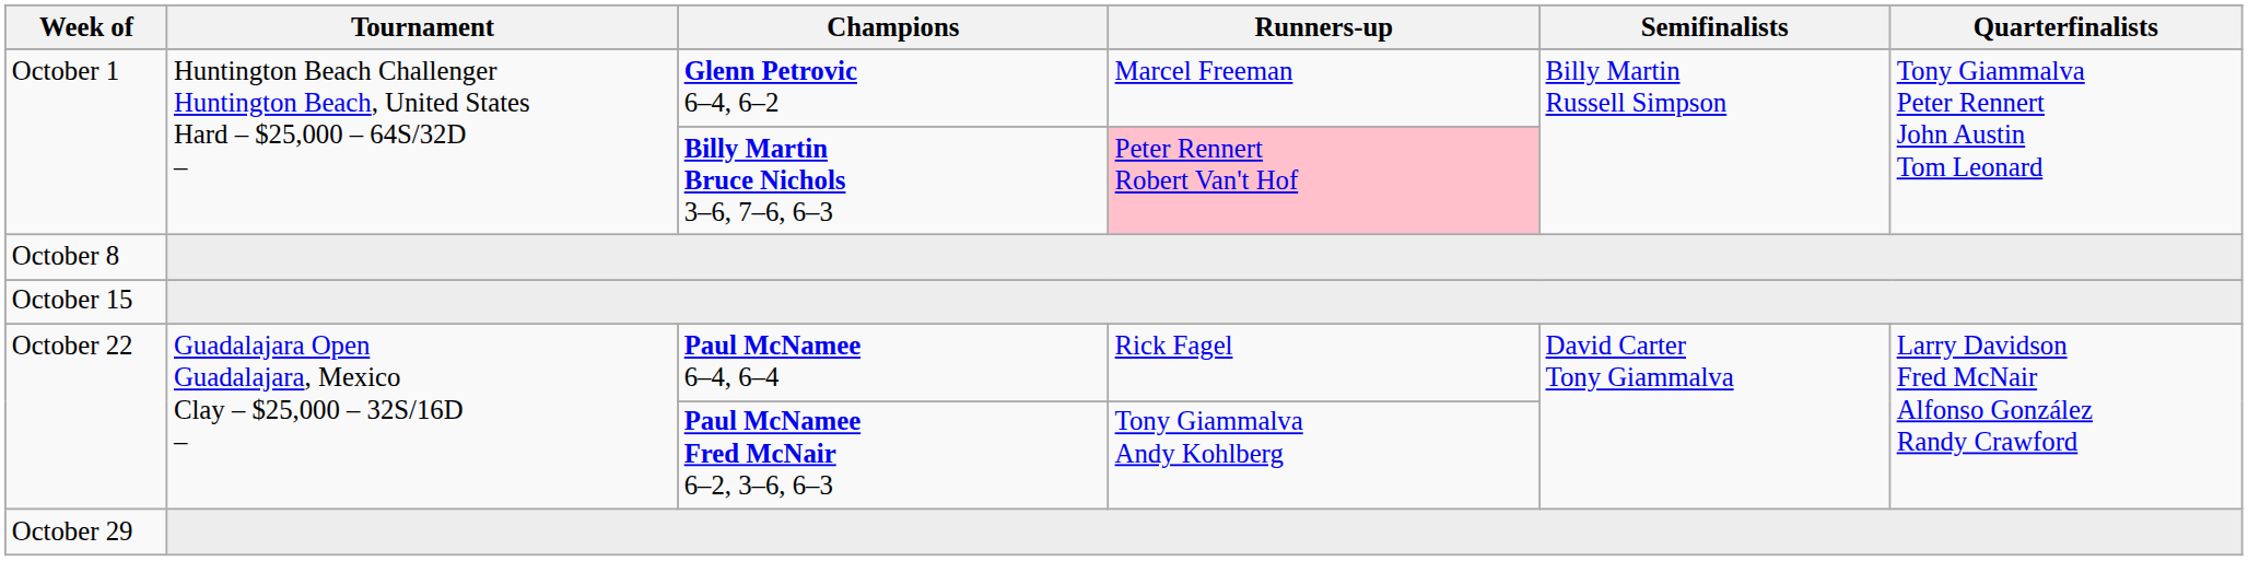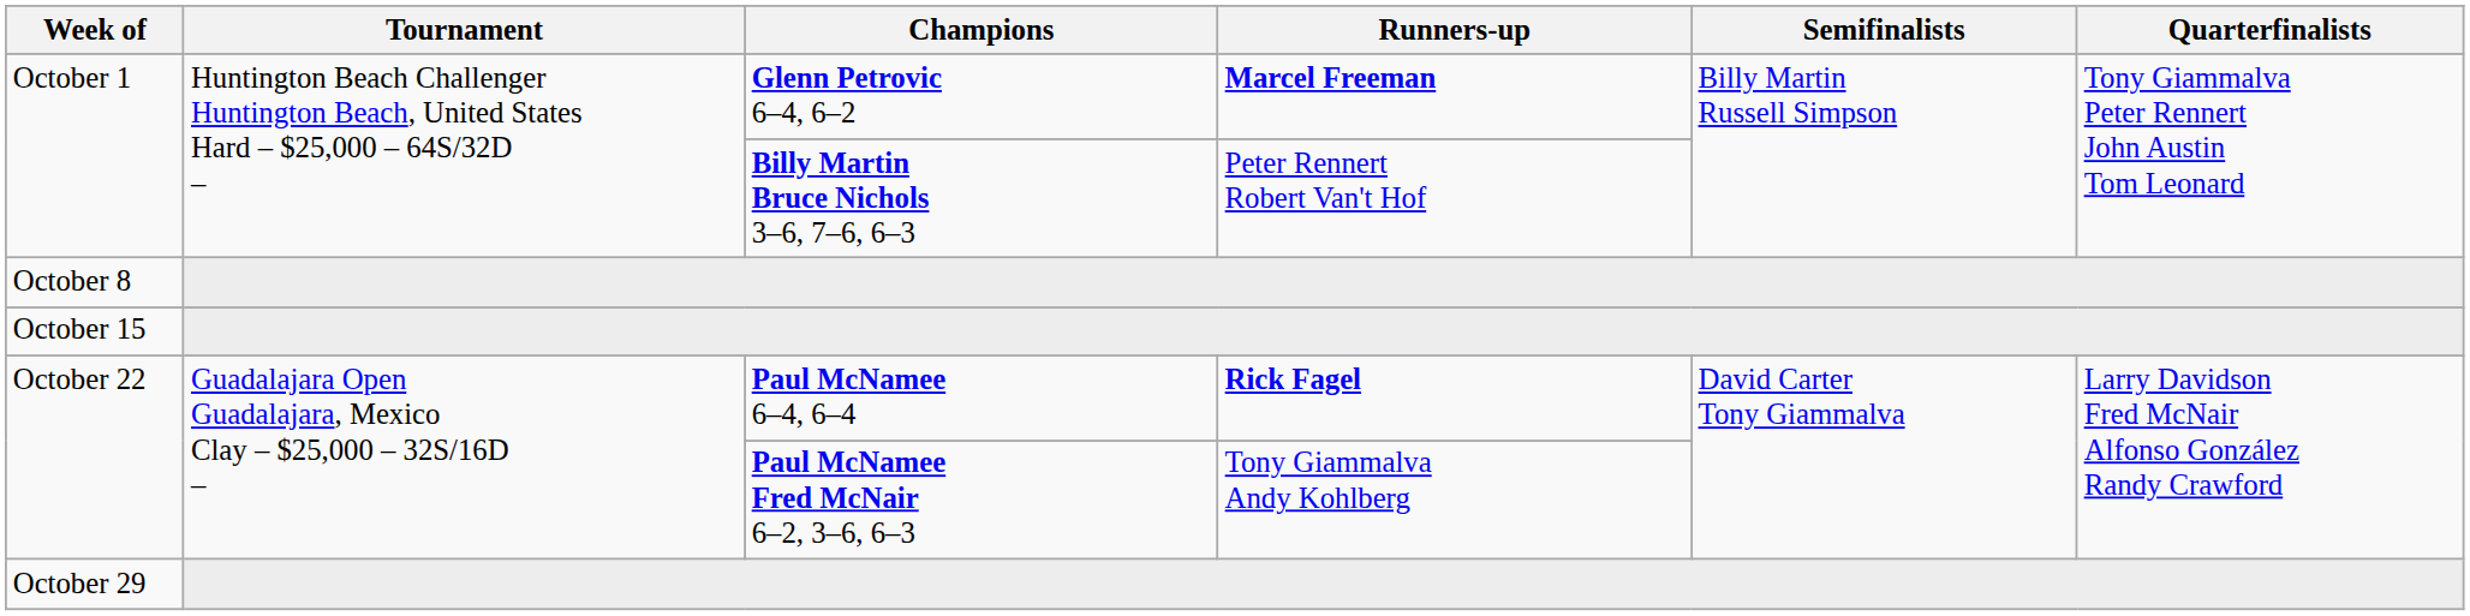October 1 / Glenn Petrovic 6–4, 6–2 | Runners-up: normal -> bold
October 1 / Billy Martin Bruce Nichols 3–6, 7–6, 6–3 | Runners-up: pink background -> no background
October 22 / Paul McNamee 6–4, 6–4 | Runners-up: normal -> bold
